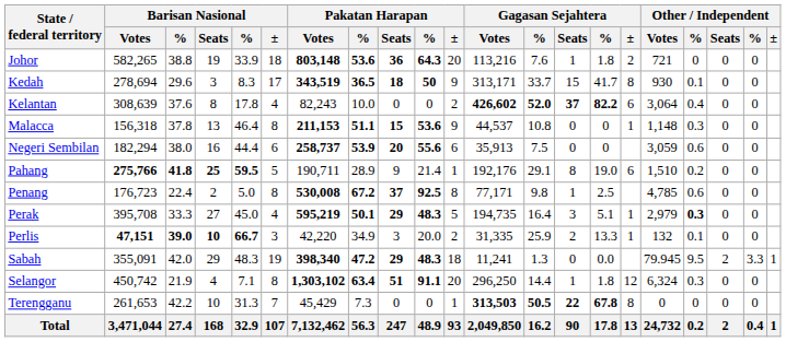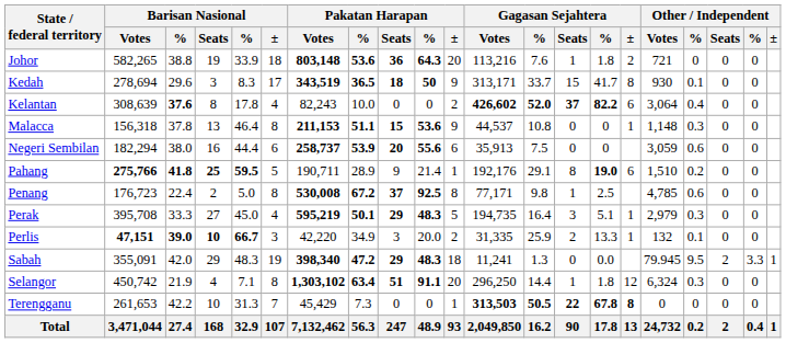Kelantan | column 3: normal -> bold
Pahang | column 15: normal -> bold
Perak | column 18: bold -> normal
Terengganu | Gagasan Sejahtera / ±: normal -> bold
